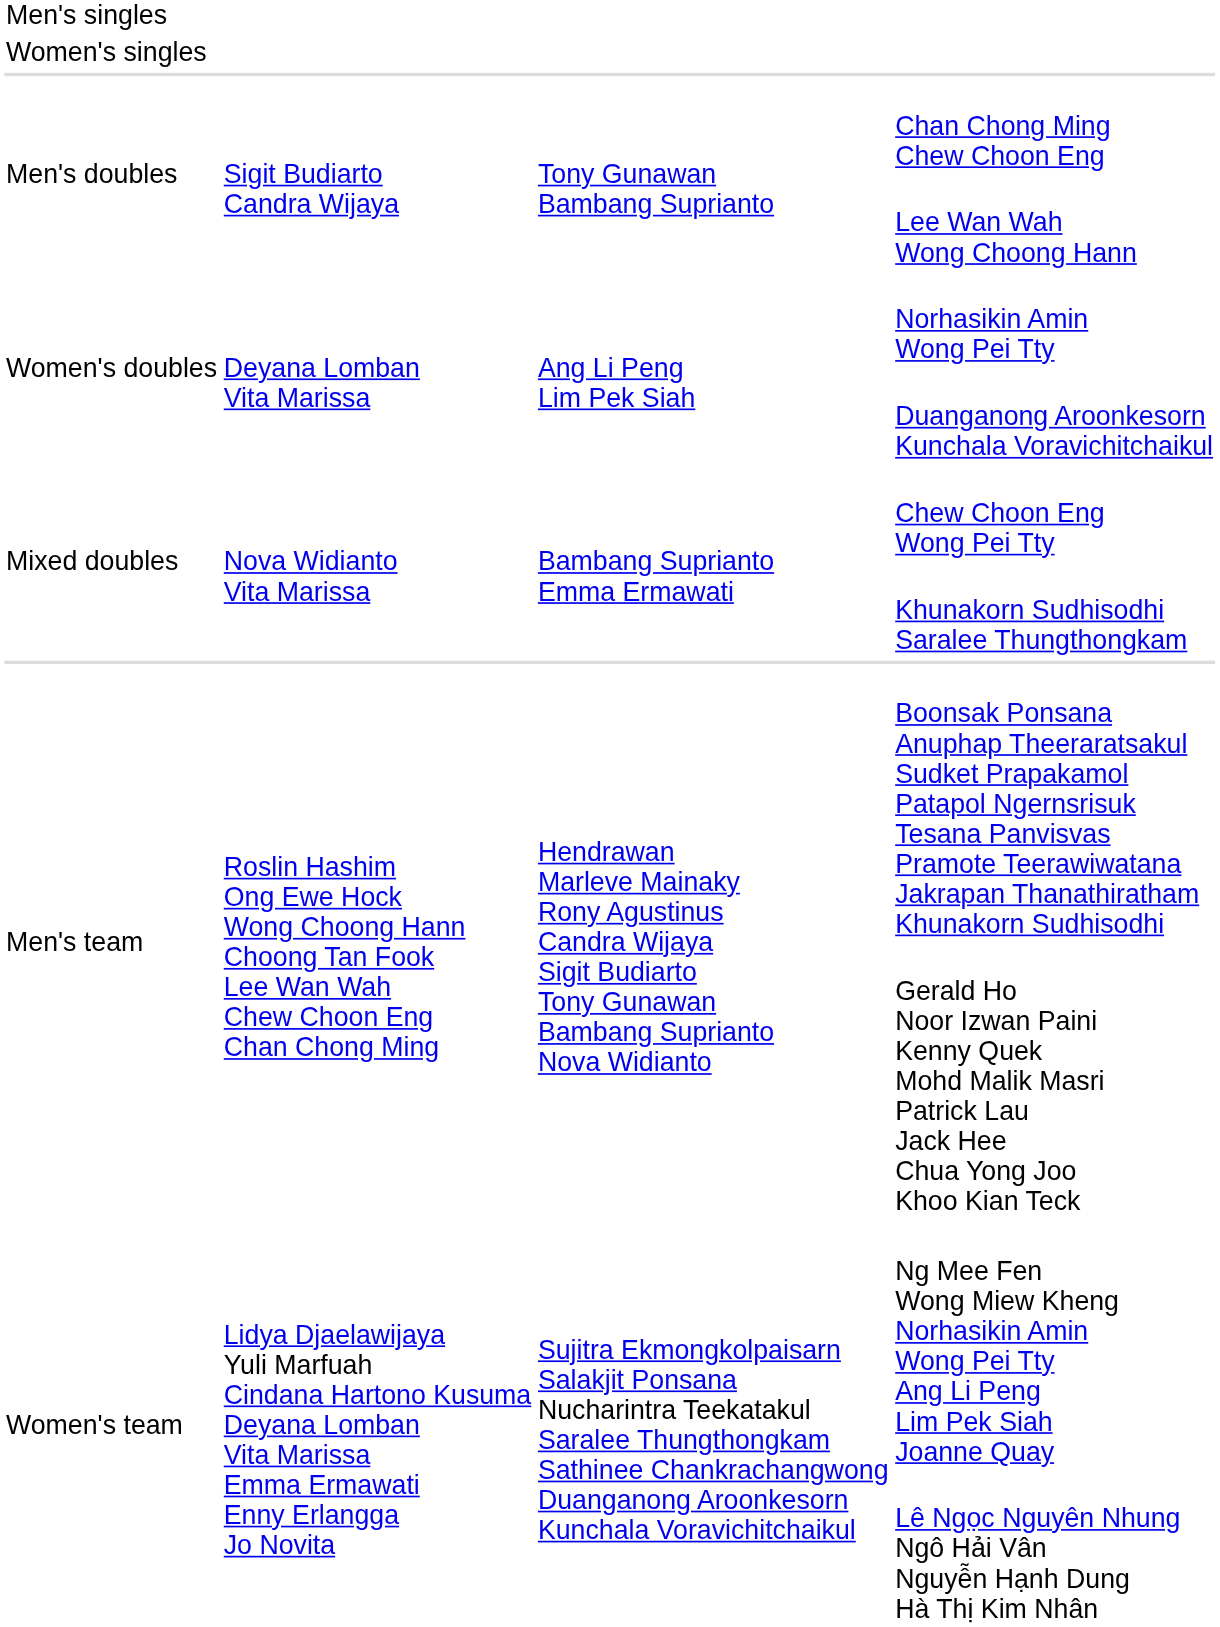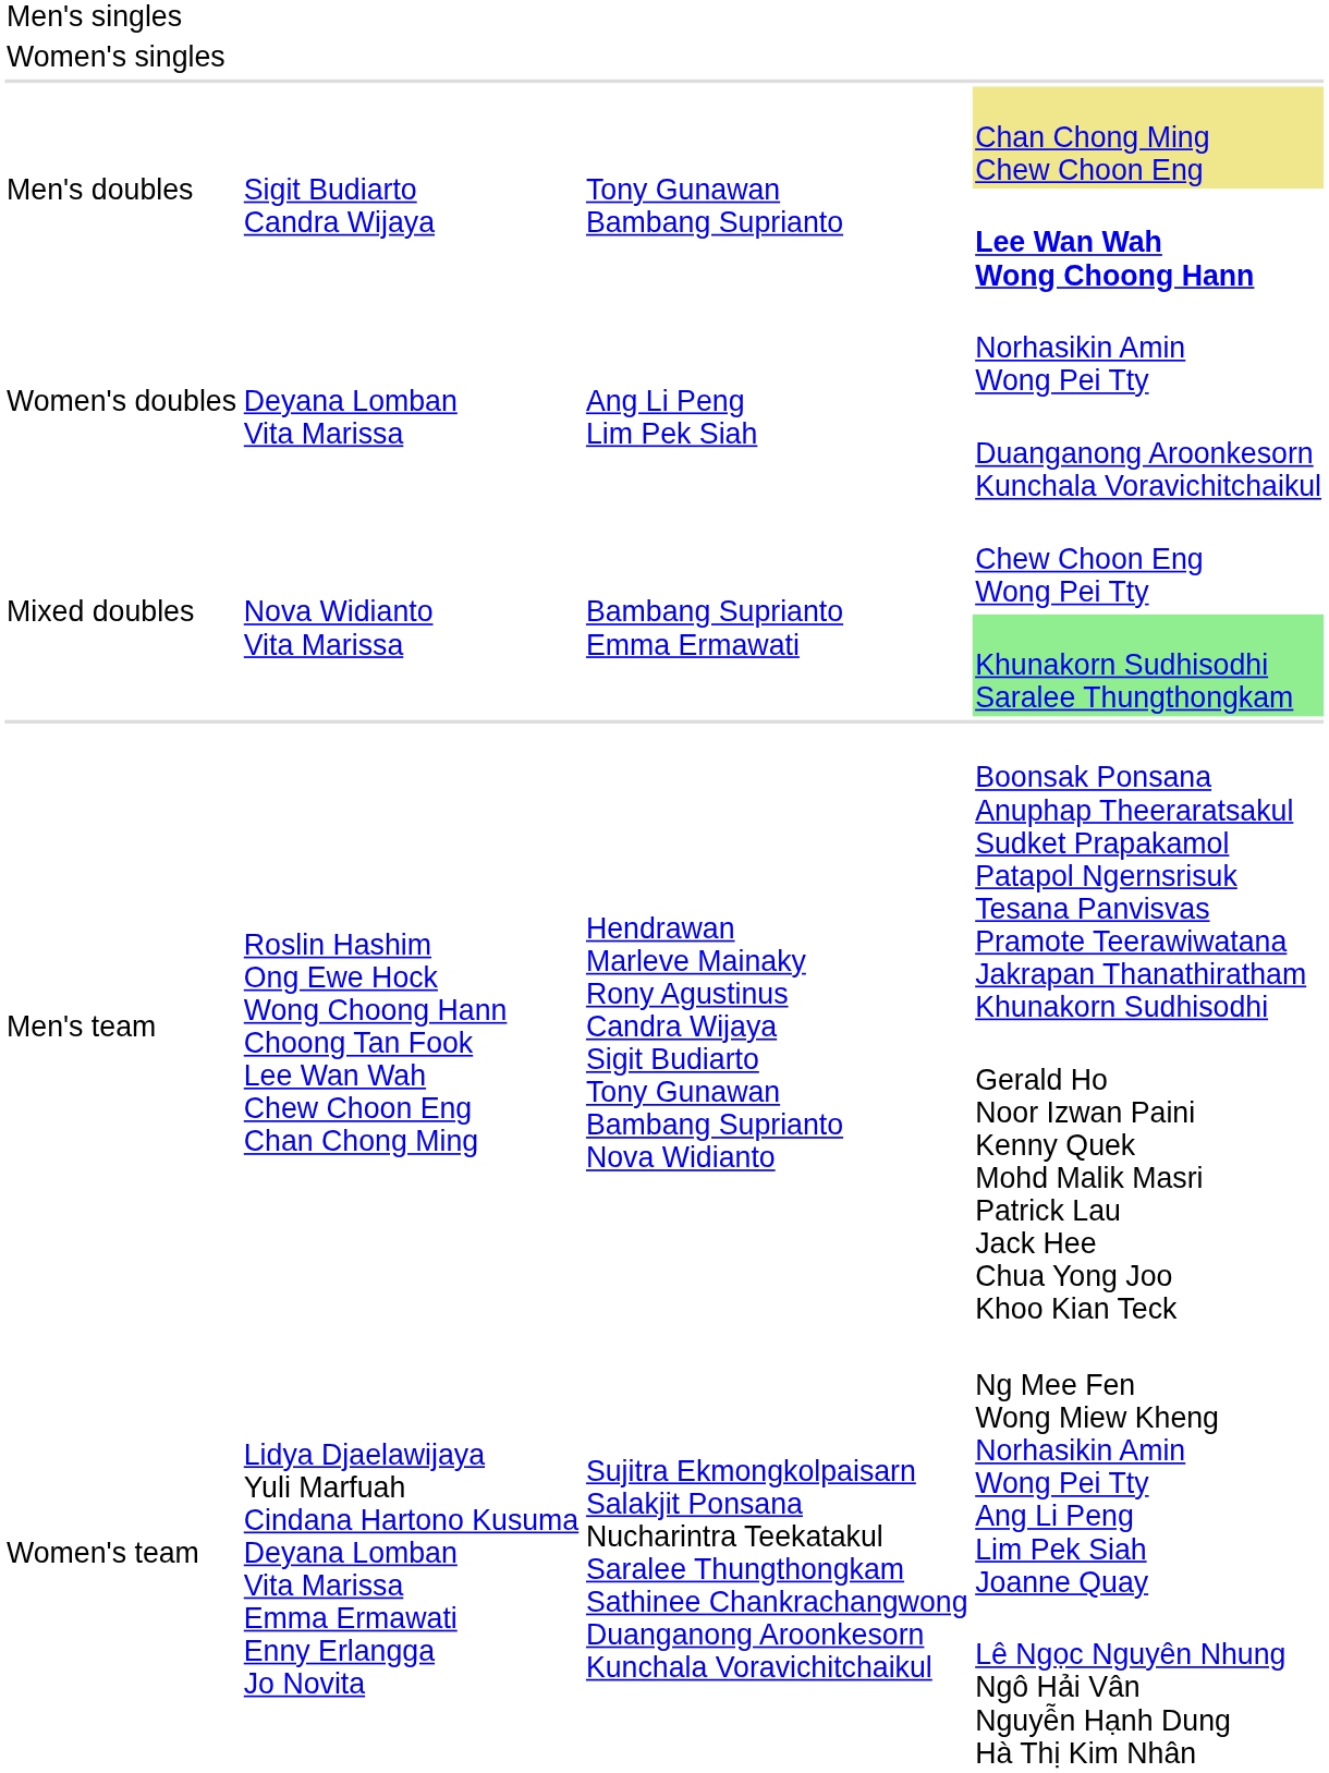Chan Chong Ming Chew Choon Eng | column 4: no background -> khaki background
Lee Wan Wah Wong Choong Hann | column 4: normal -> bold
Khunakorn Sudhisodhi Saralee Thungthongkam | column 4: no background -> lightgreen background
